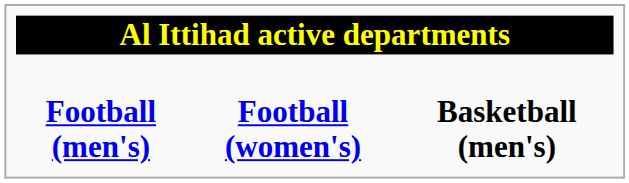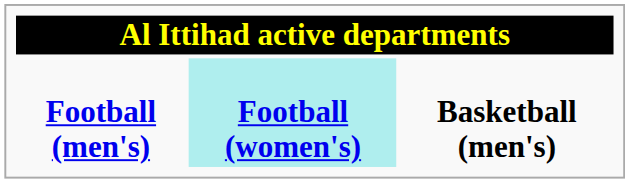Football (men's) | column 2: no background -> paleturquoise background
